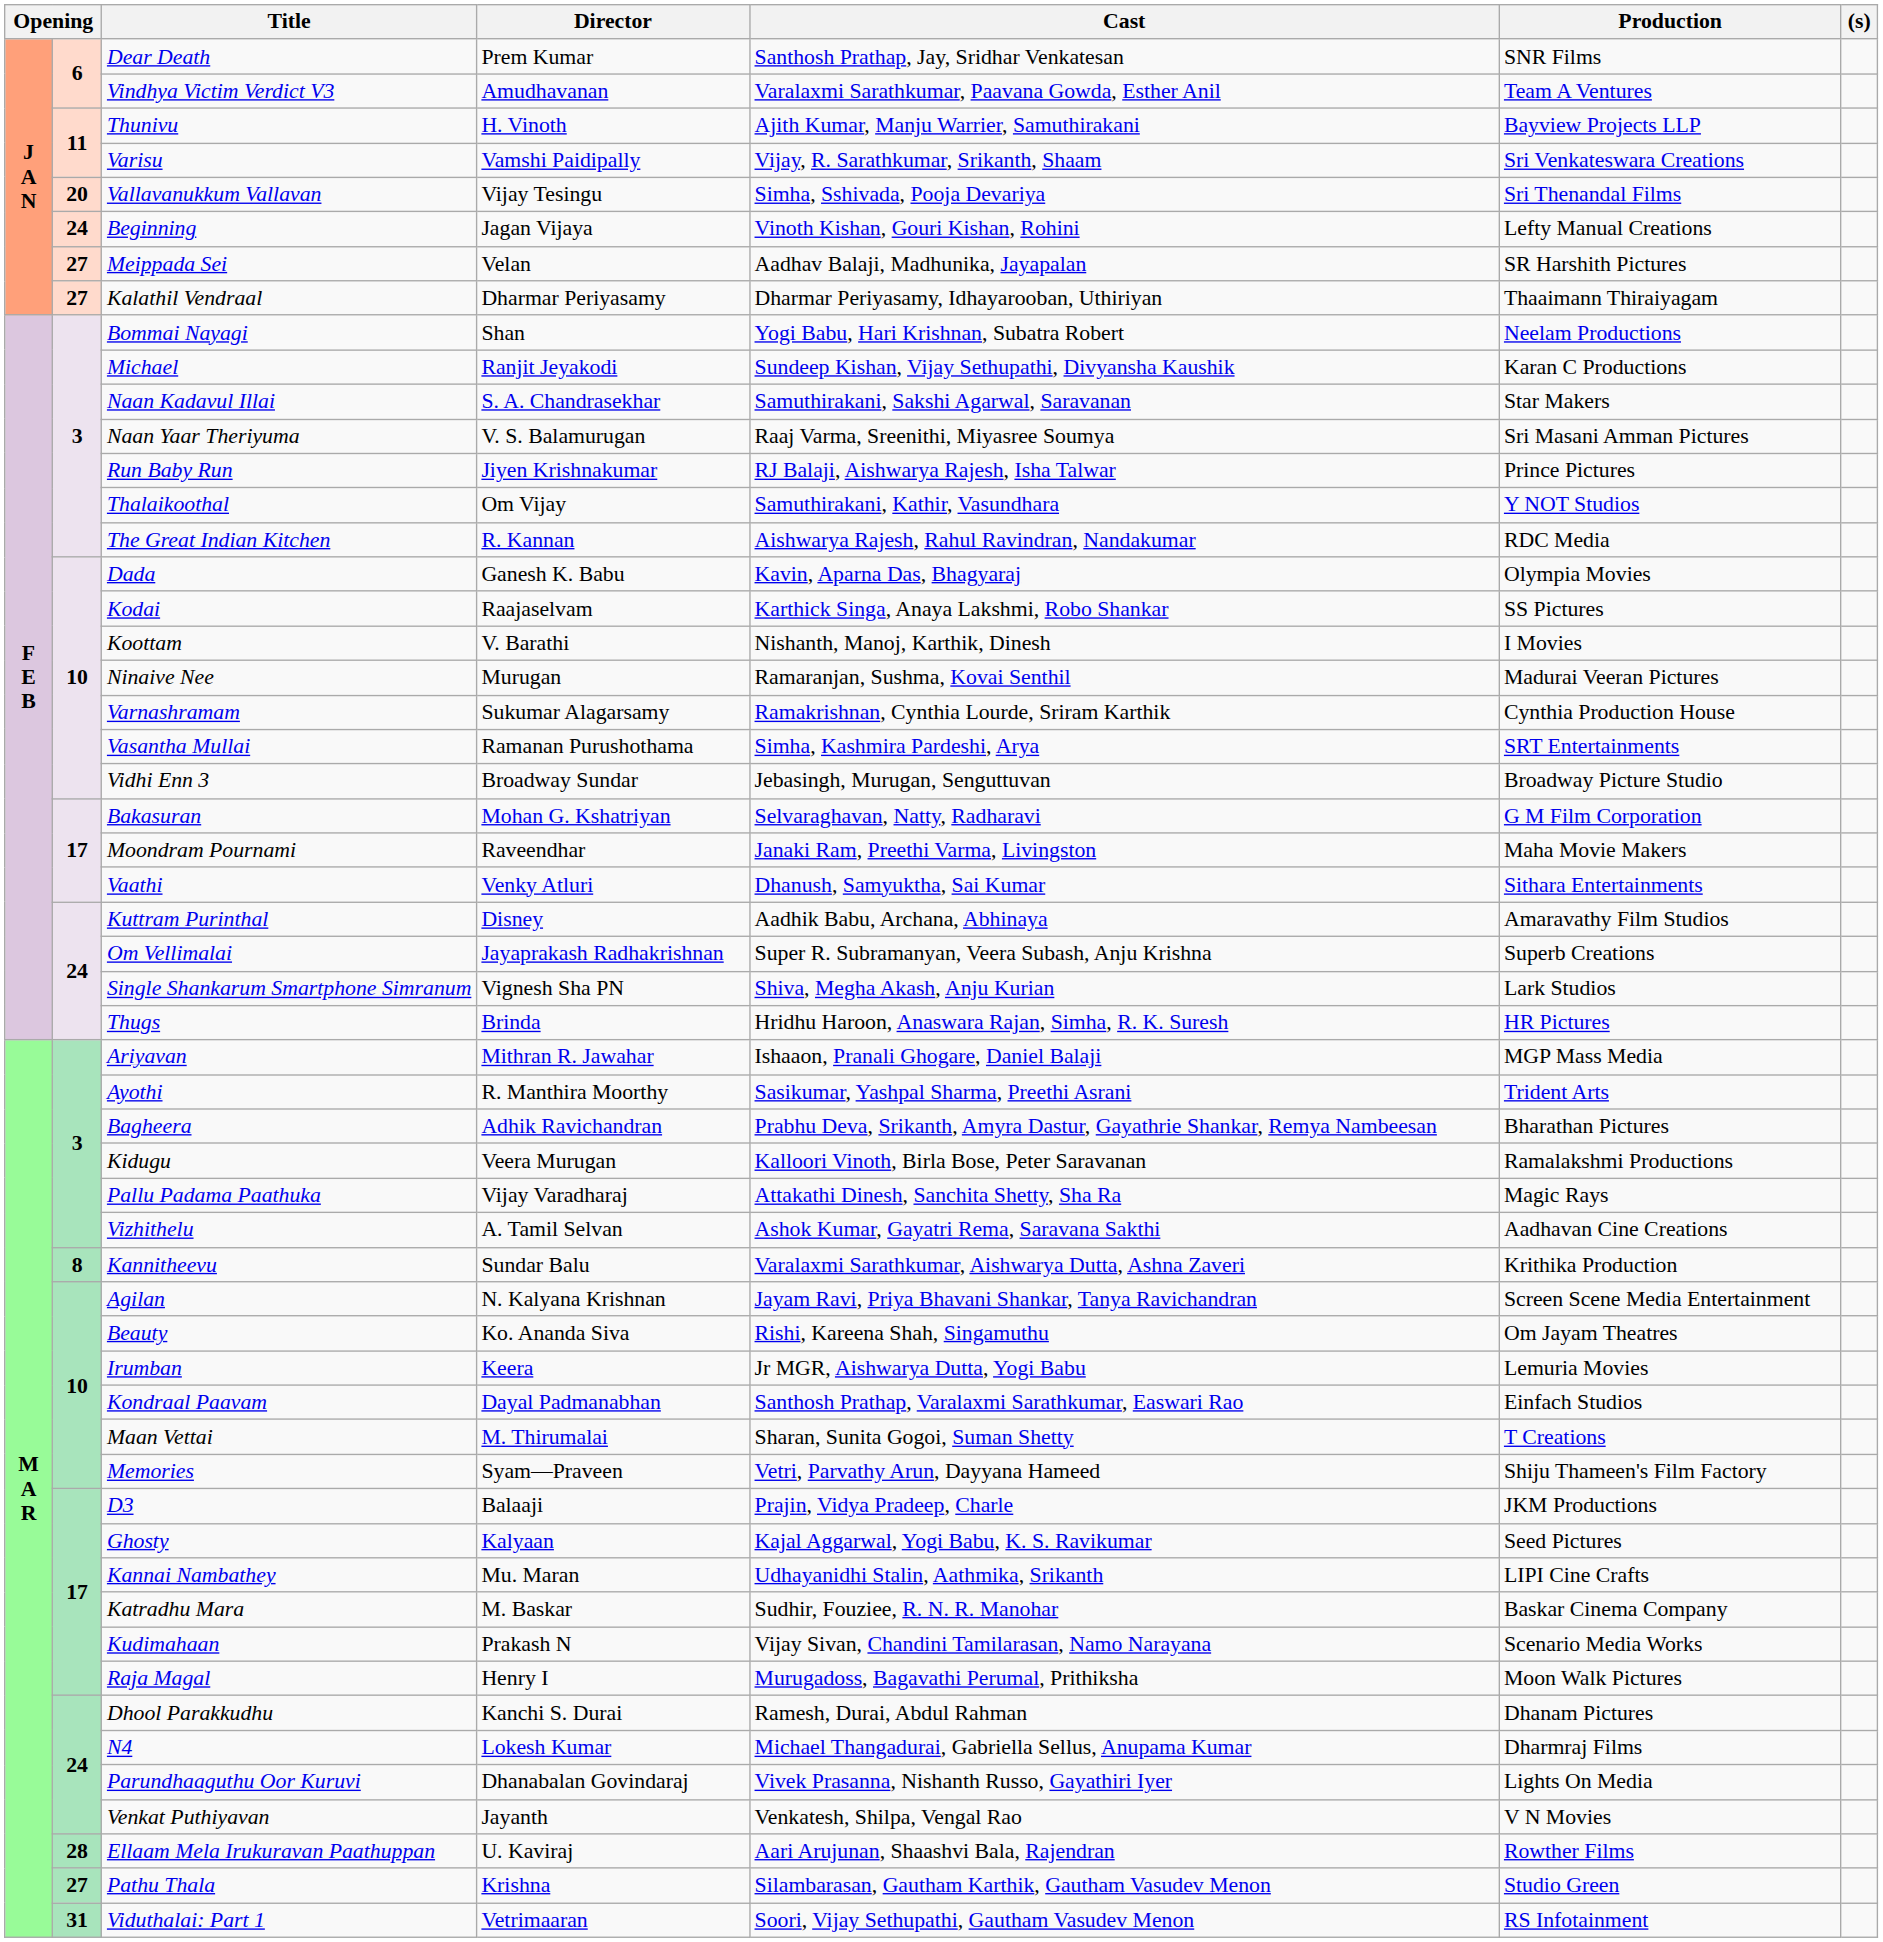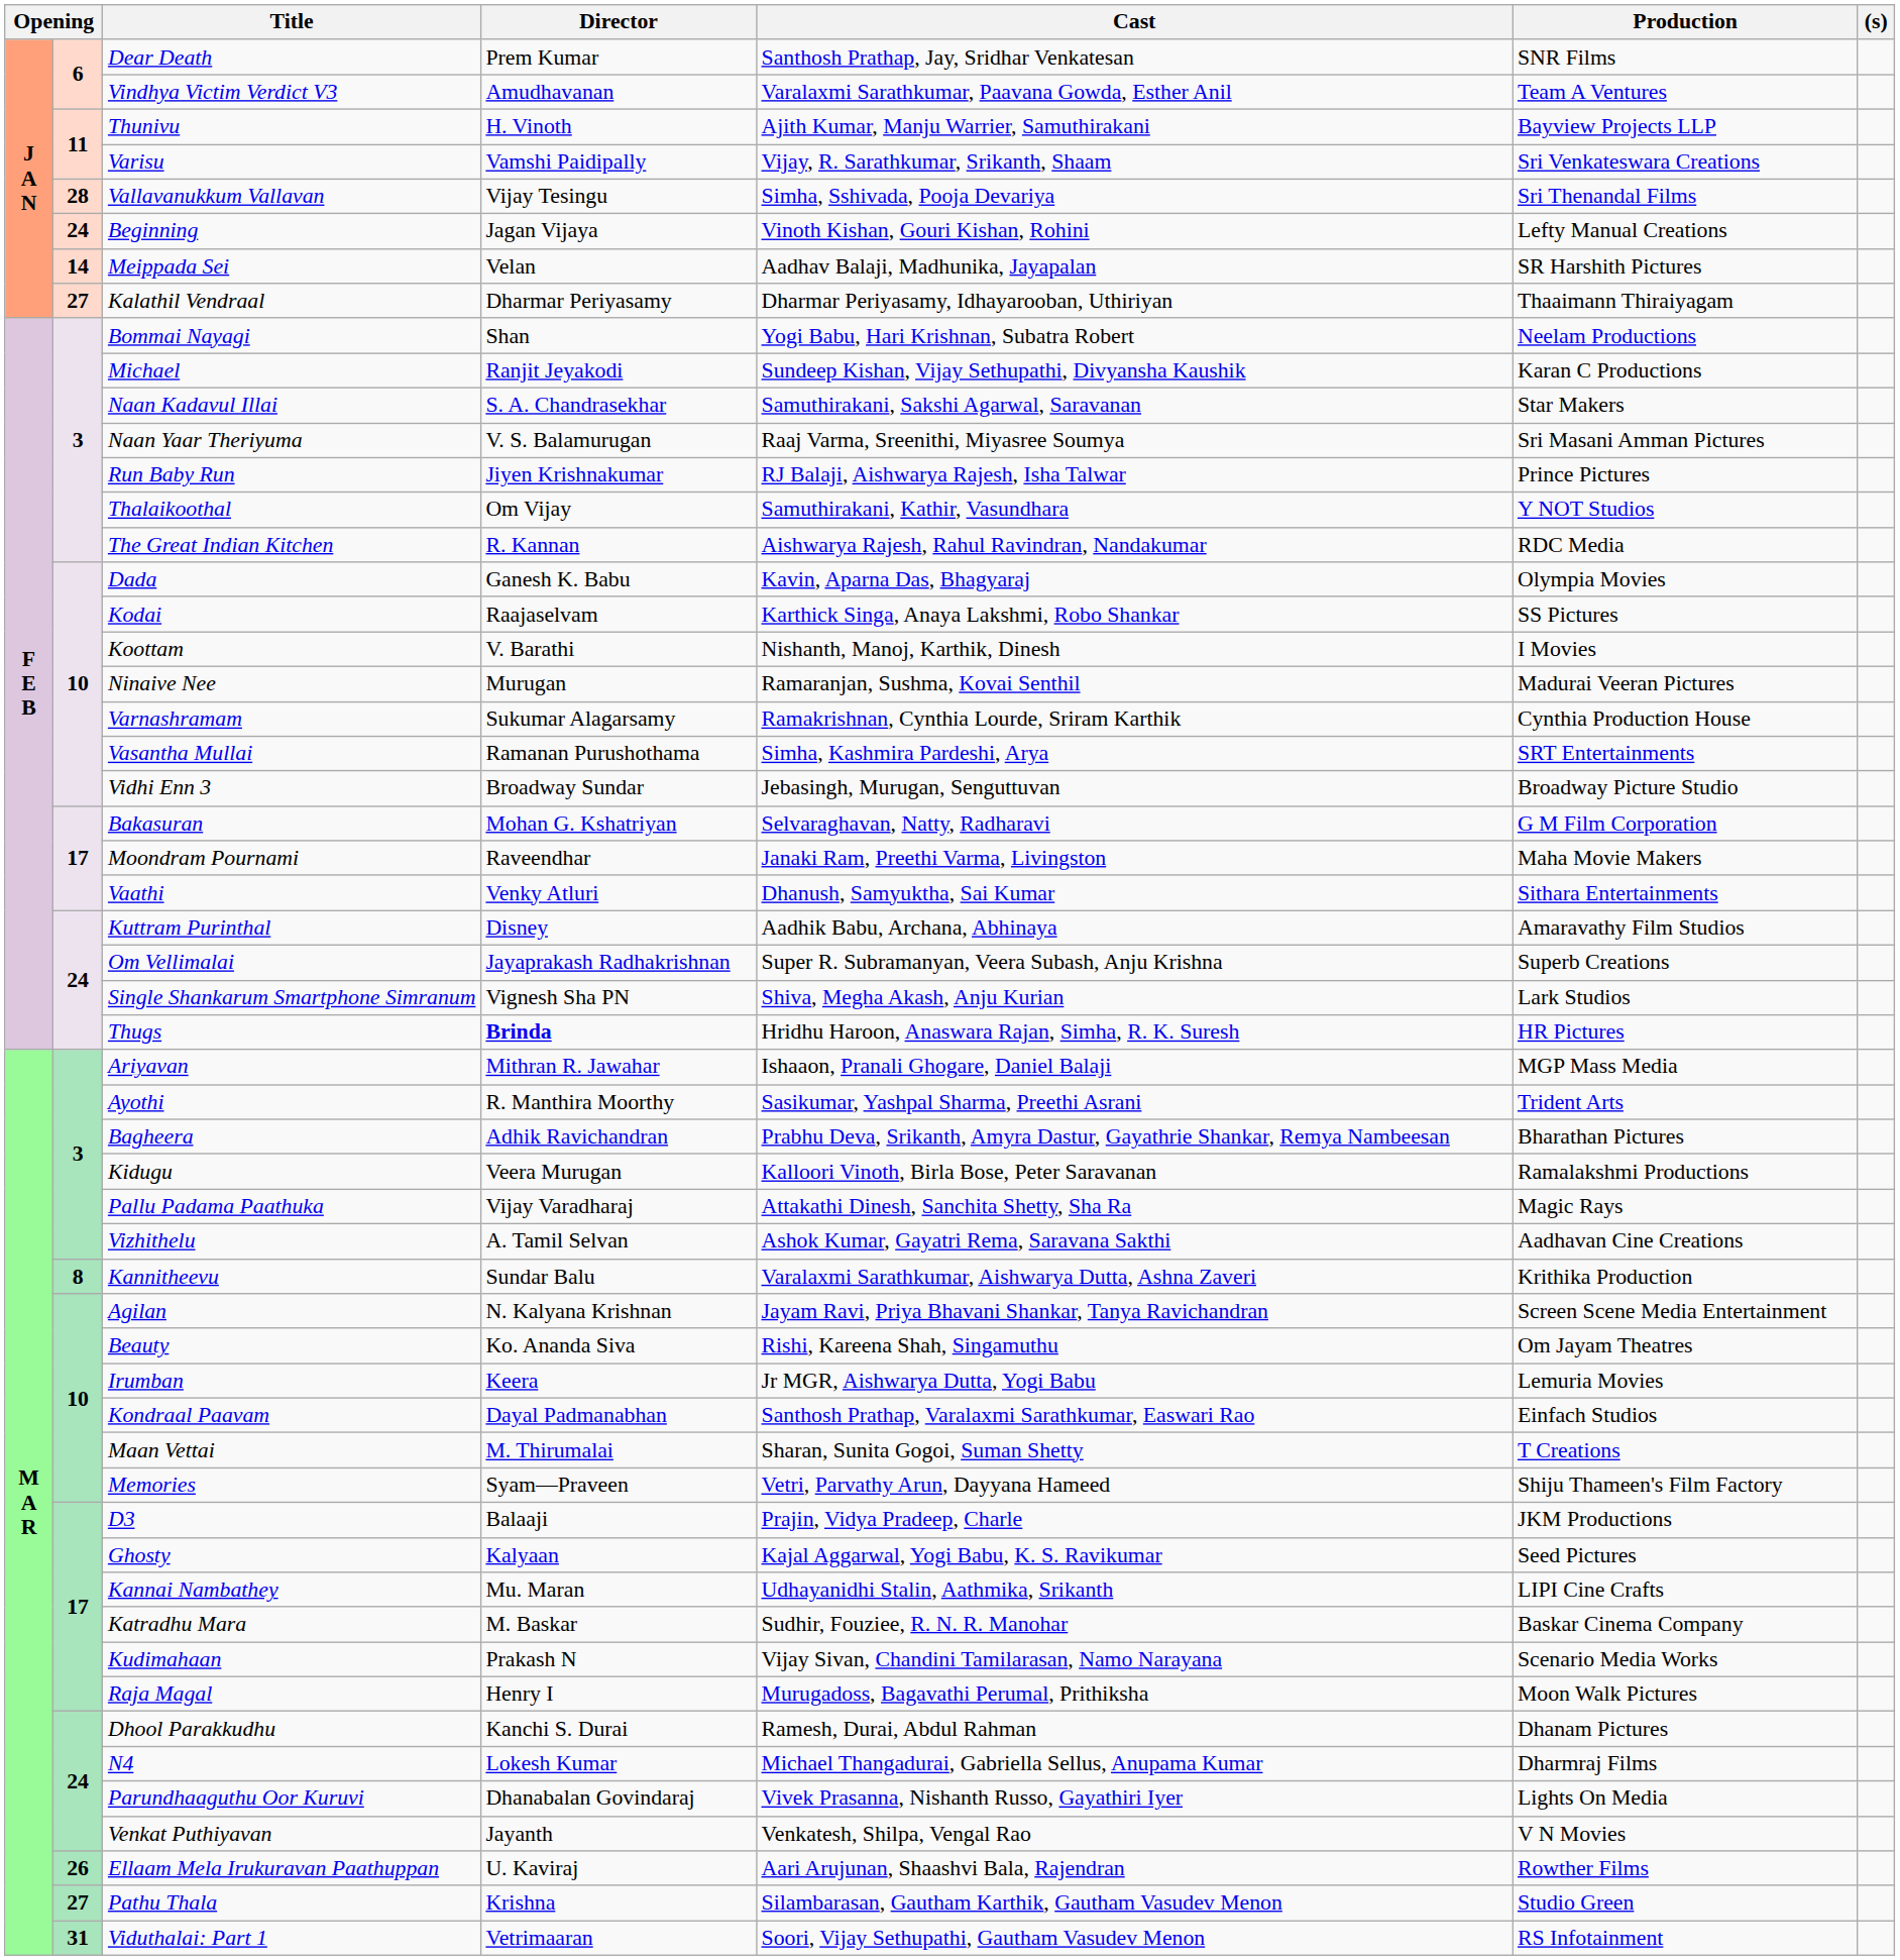Vallavanukkum Vallavan | column 2: 20 -> 28
Meippada Sei | column 2: 27 -> 14
Thugs | Director: normal -> bold
Ellaam Mela Irukuravan Paathuppan | column 2: 28 -> 26
